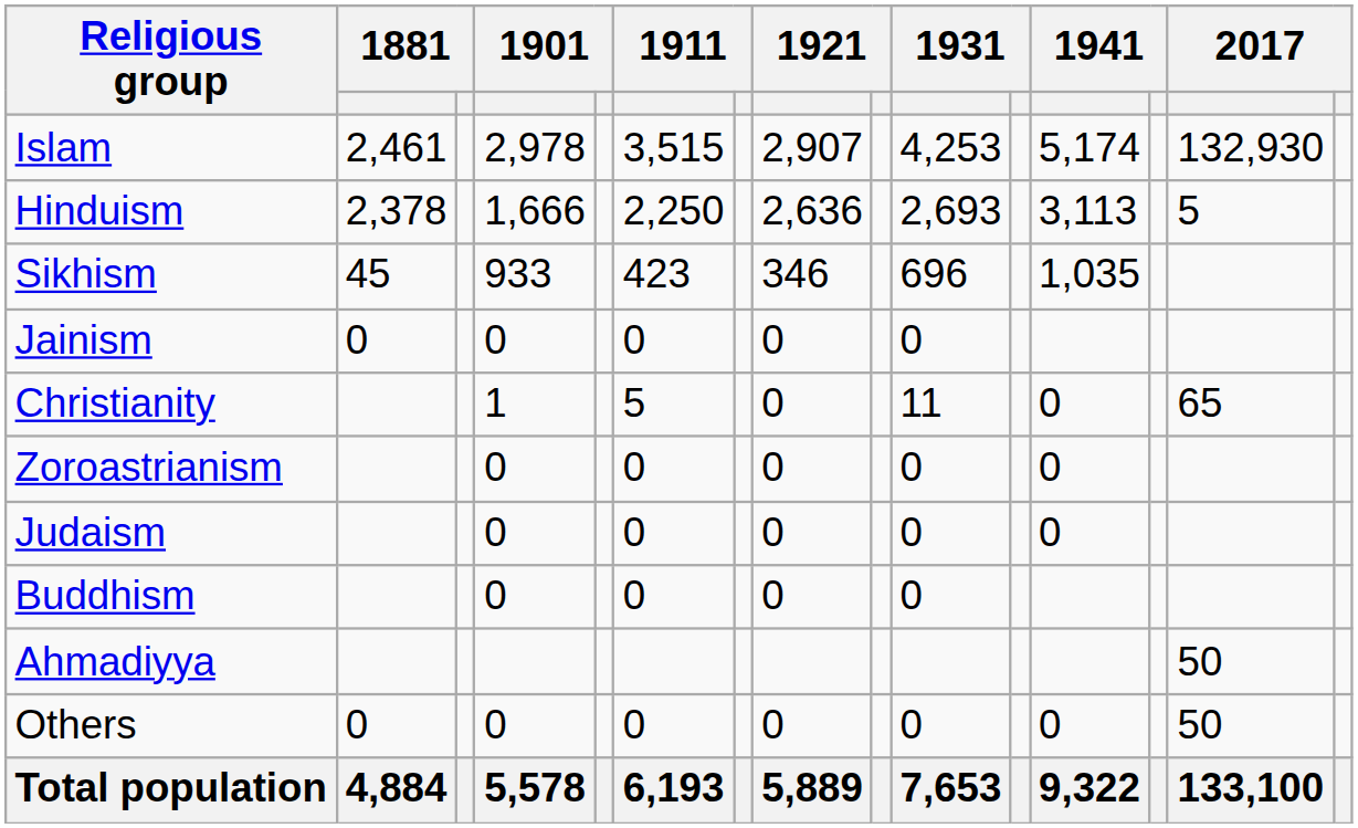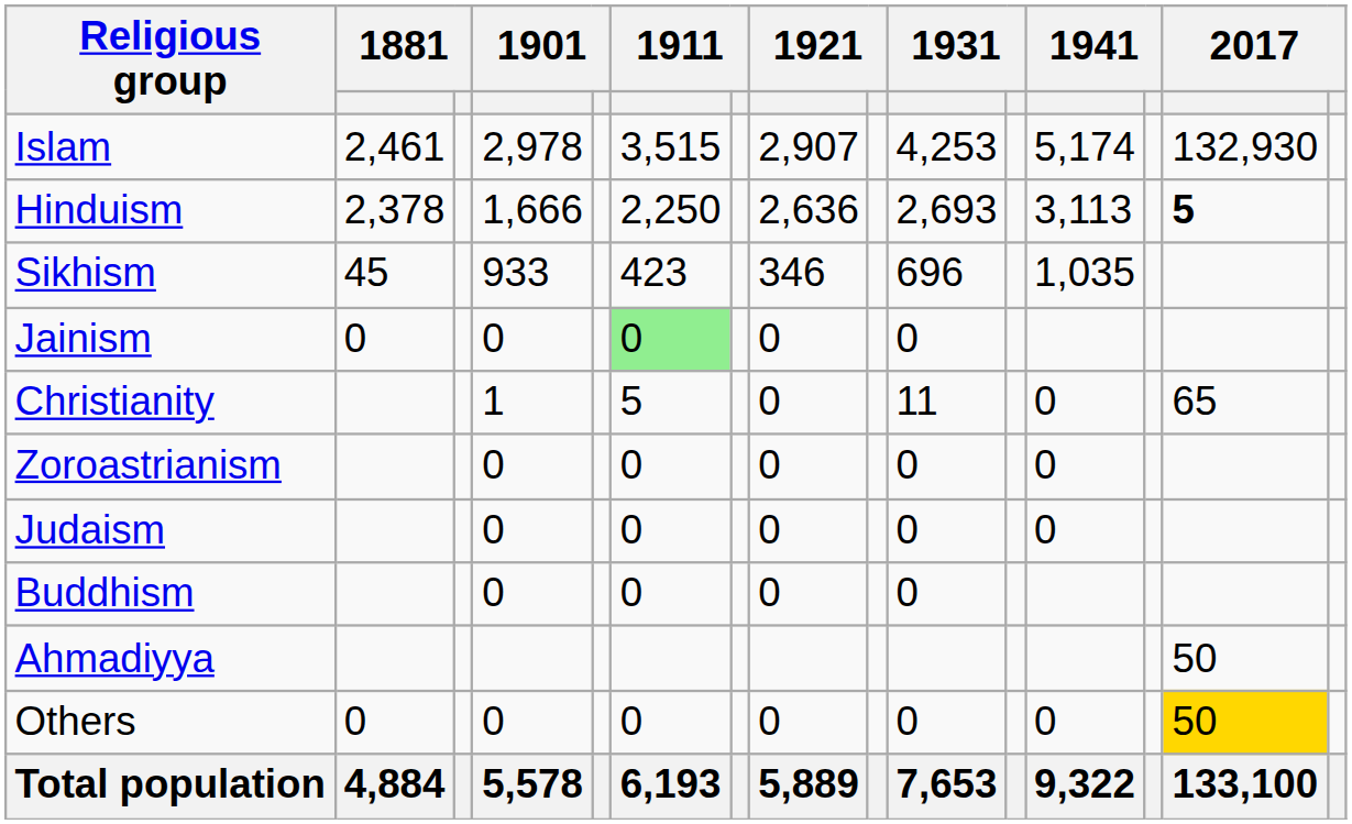Hinduism | column 14: normal -> bold
Jainism | column 6: no background -> lightgreen background
Others | column 14: no background -> gold background
